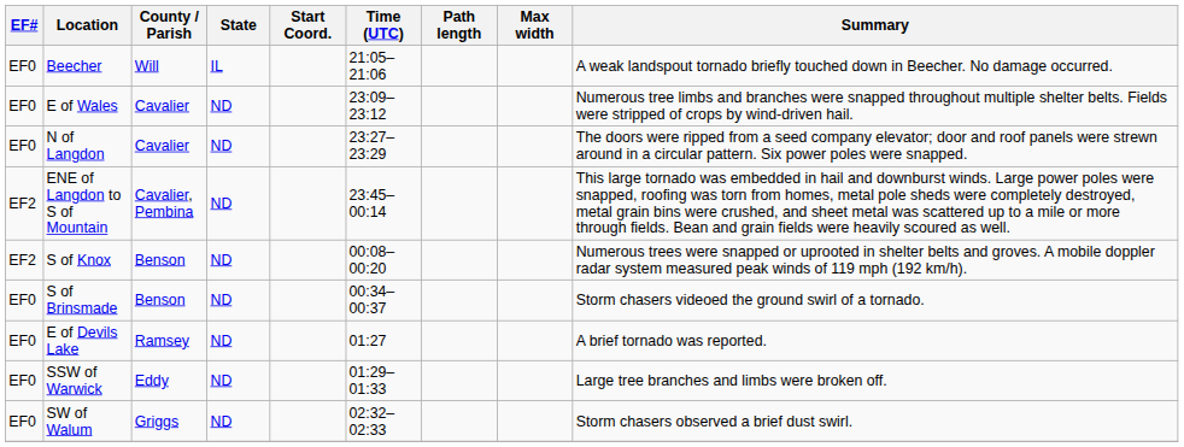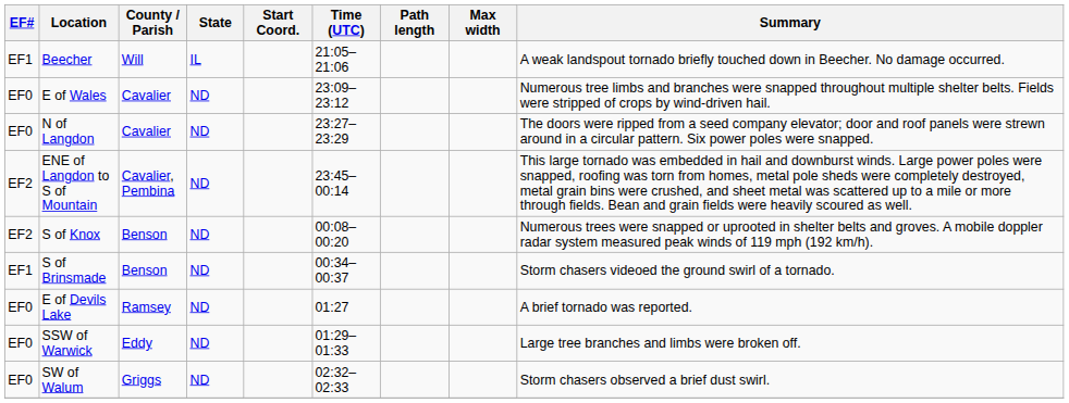Beecher | EF#: EF0 -> EF1
S of Brinsmade | EF#: EF0 -> EF1
